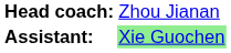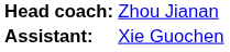Assistant: | column 2: lightgreen background -> no background
